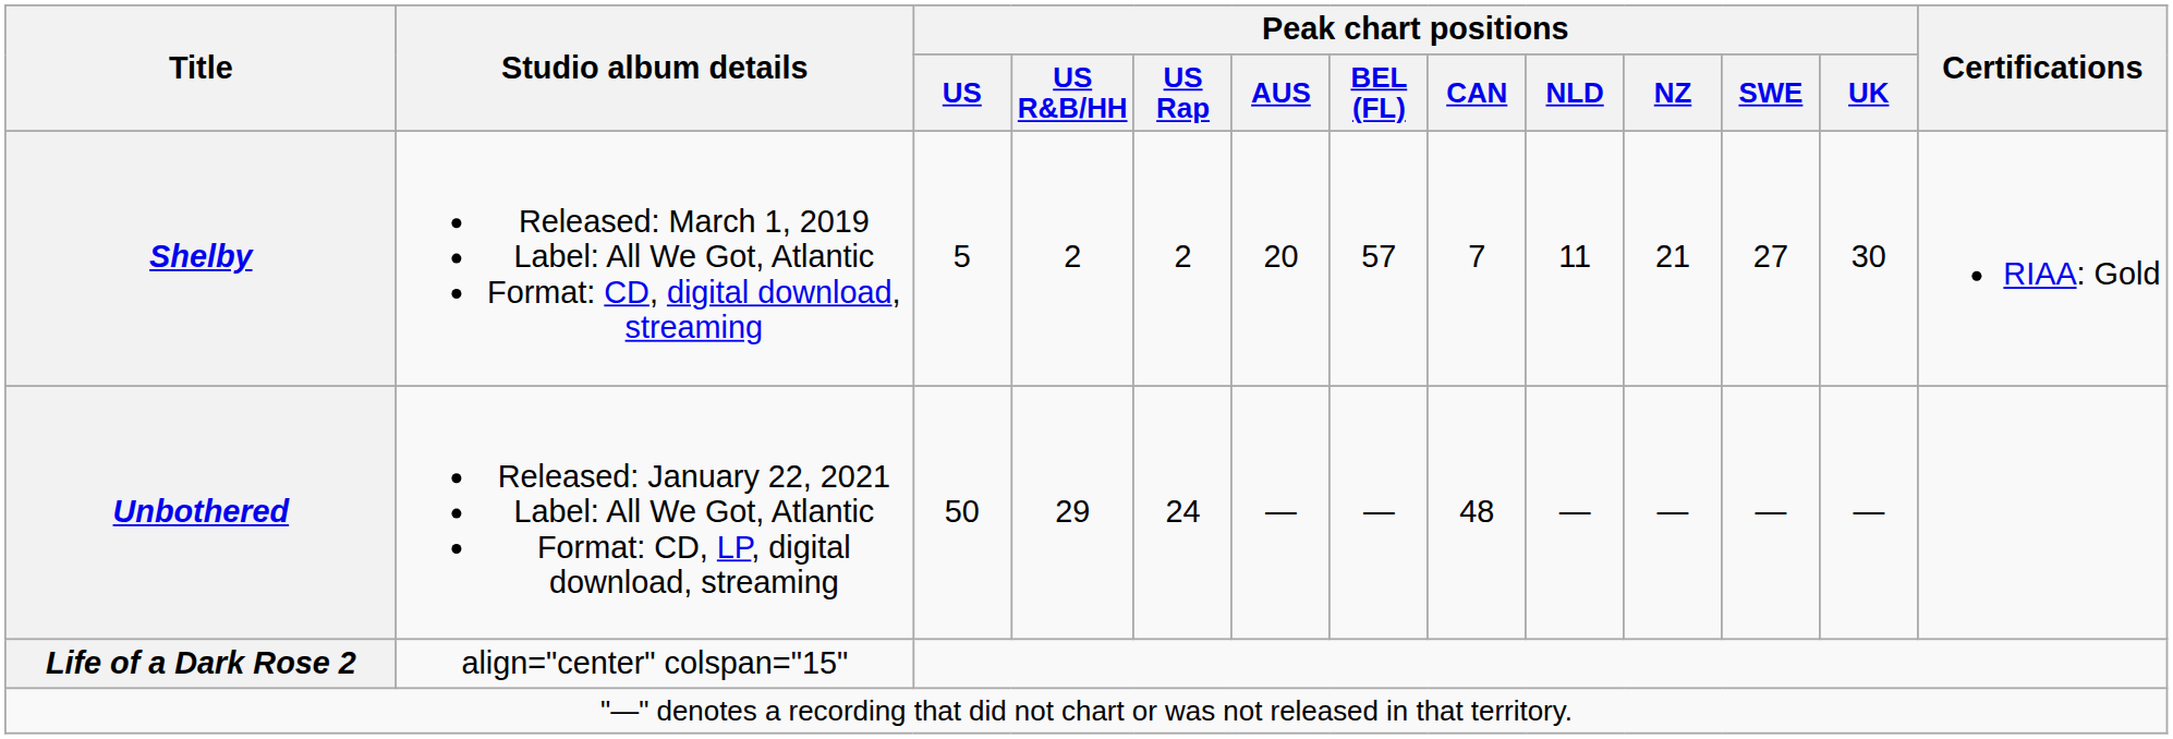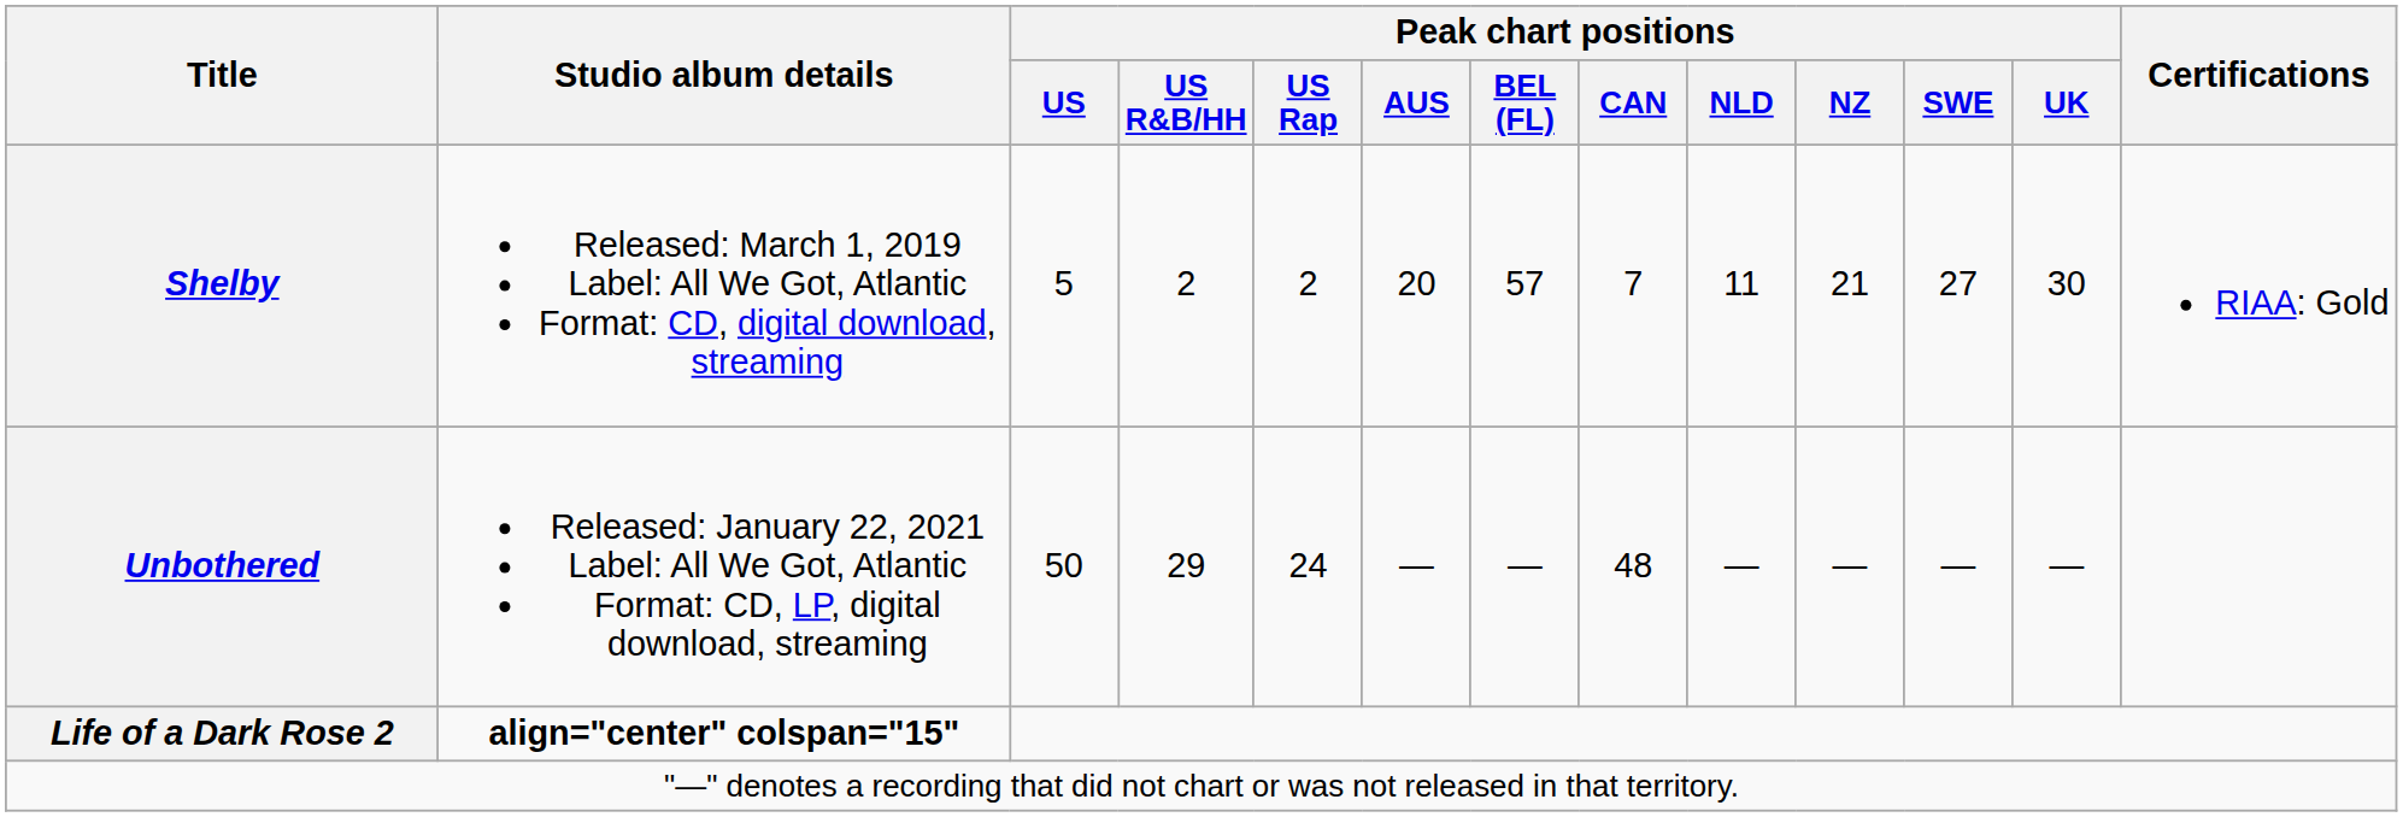Life of a Dark Rose 2 | Studio album details: normal -> bold
